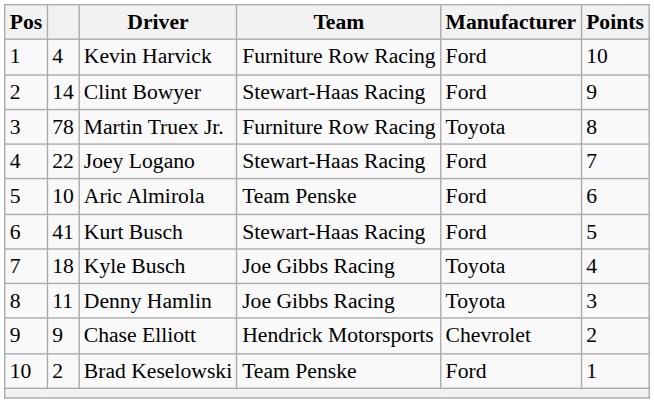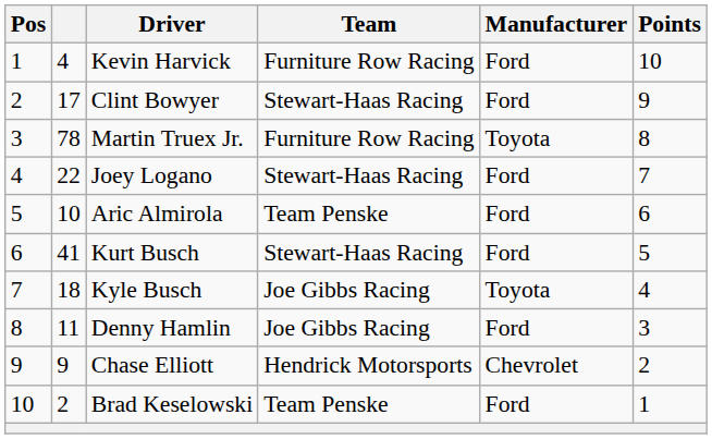Clint Bowyer | column 2: 14 -> 17
Denny Hamlin | Manufacturer: Toyota -> Ford
